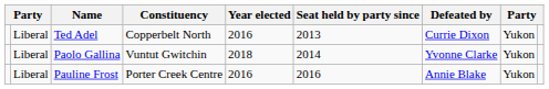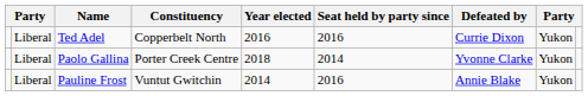Ted Adel | Seat held by party since: 2013 -> 2016
Paolo Gallina | Constituency: Vuntut Gwitchin -> Porter Creek Centre
Pauline Frost | Constituency: Porter Creek Centre -> Vuntut Gwitchin
Pauline Frost | Year elected: 2016 -> 2014
